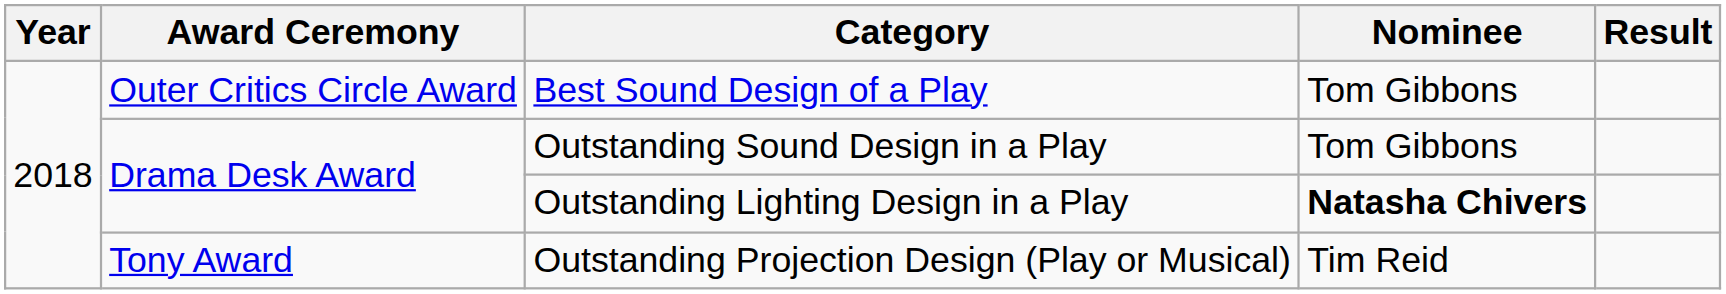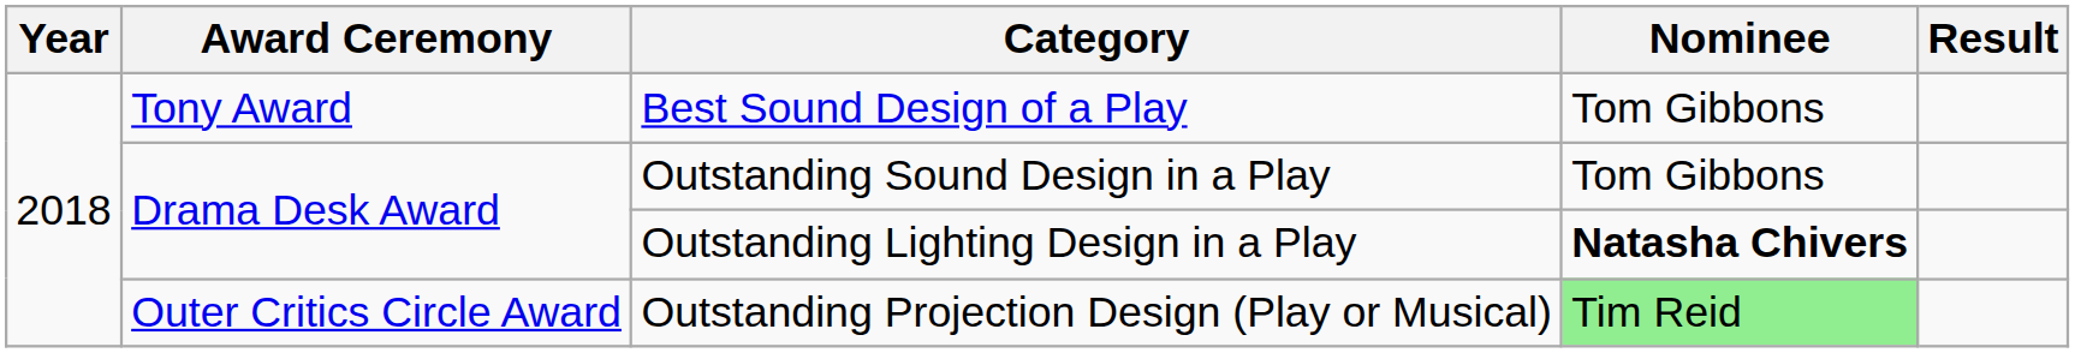Best Sound Design of a Play | Award Ceremony: Outer Critics Circle Award -> Tony Award
Outstanding Projection Design (Play or Musical) | Award Ceremony: Tony Award -> Outer Critics Circle Award
Outstanding Projection Design (Play or Musical) | Nominee: no background -> lightgreen background
